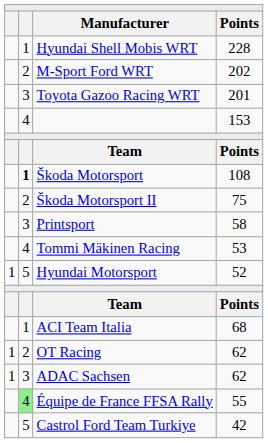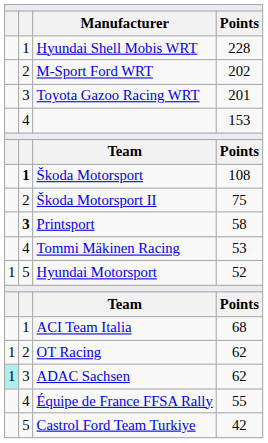Printsport | column 2: normal -> bold
ADAC Sachsen | column 1: no background -> paleturquoise background
Équipe de France FFSA Rally | column 2: lightgreen background -> no background
